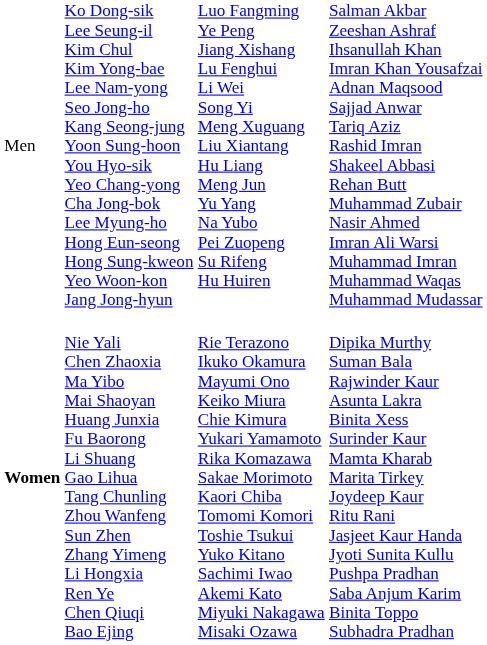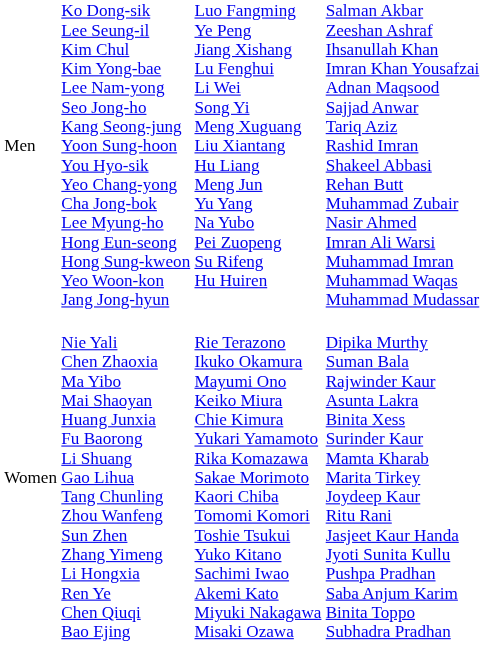Women | column 1: bold -> normal
